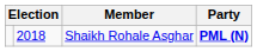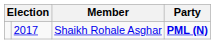Shaikh Rohale Asghar | column 2: 2018 -> 2017
